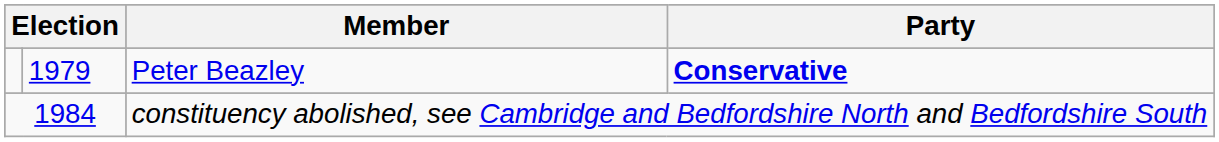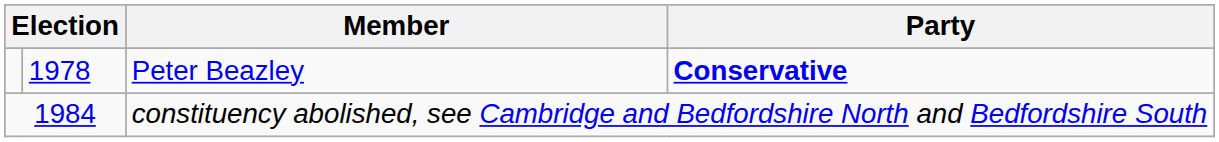Peter Beazley | column 2: 1979 -> 1978
